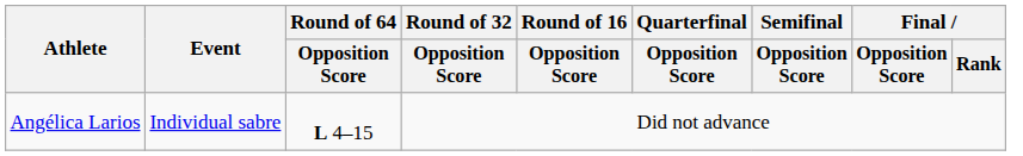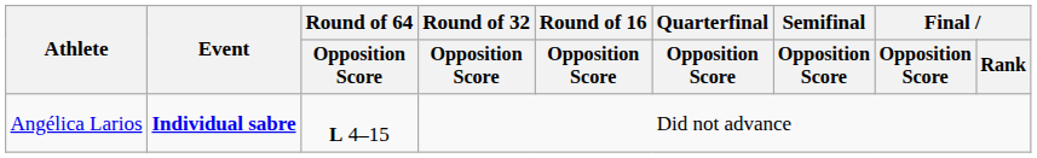Angélica Larios | Event: normal -> bold
